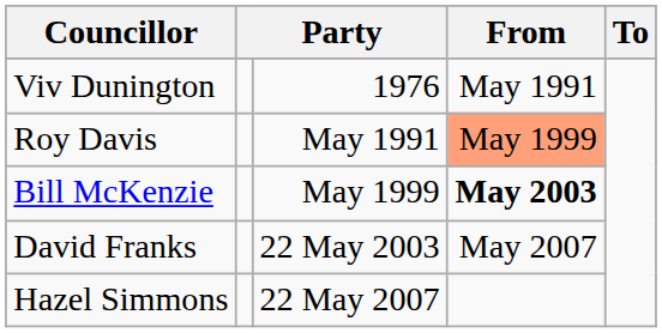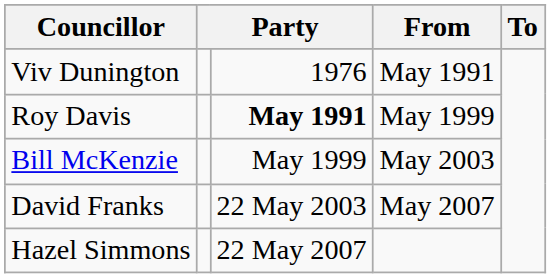Roy Davis | column 3: normal -> bold
Roy Davis | From: lightsalmon background -> no background
Bill McKenzie | From: bold -> normal
